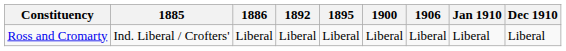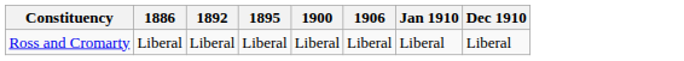- column: 1885 | Ind. Liberal / Crofters'
